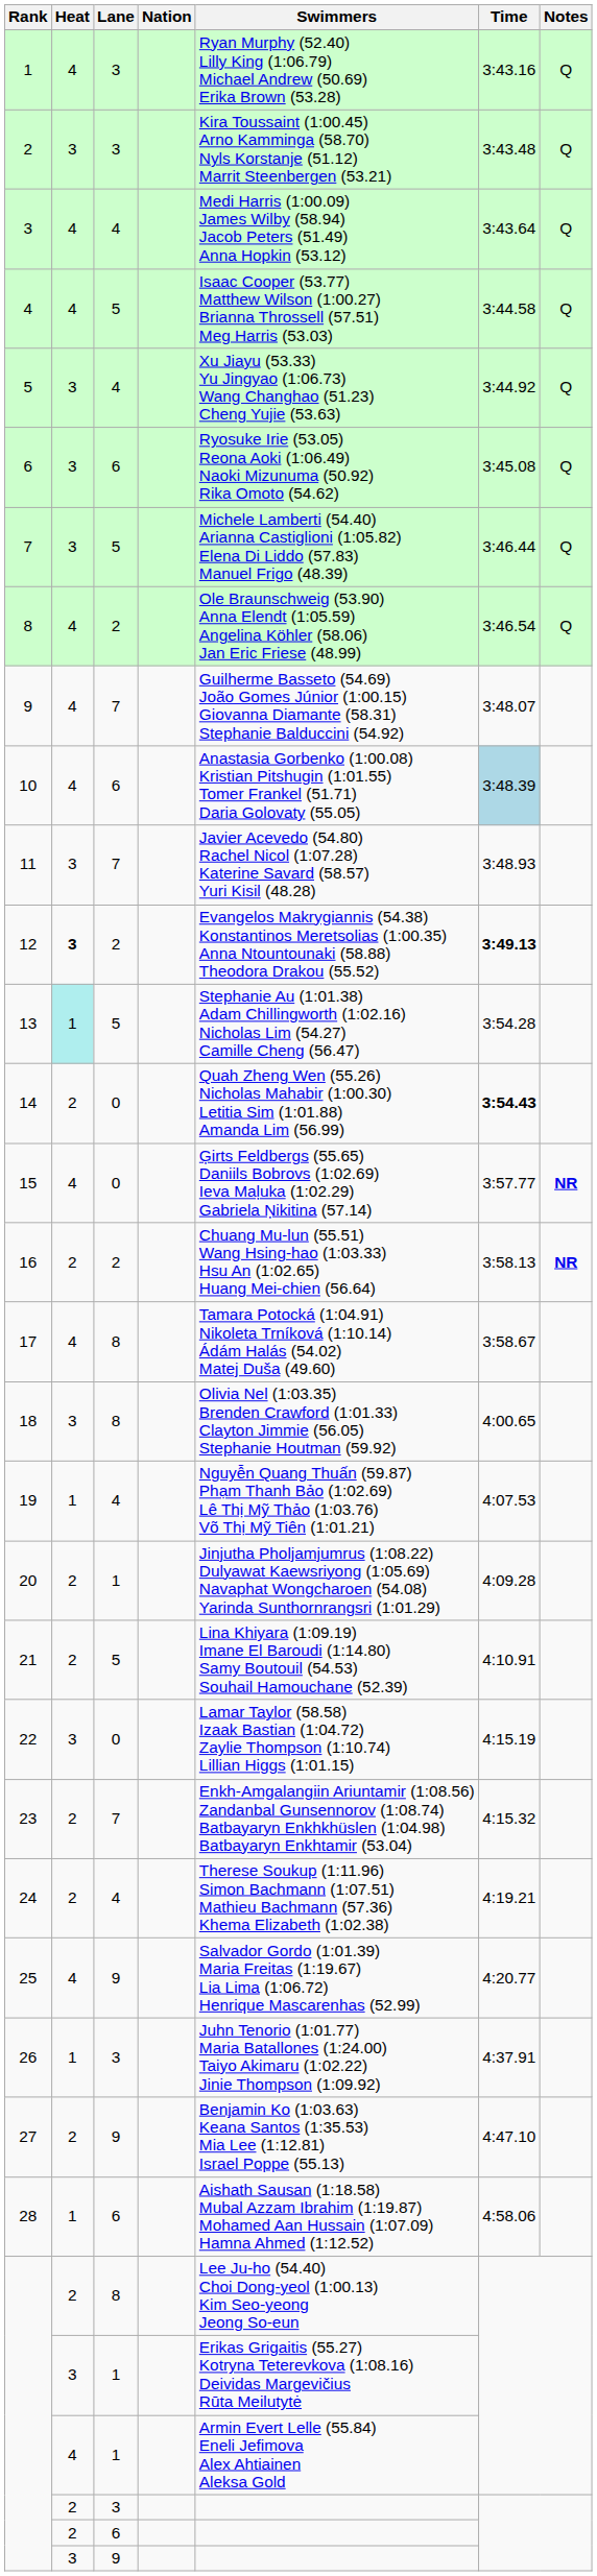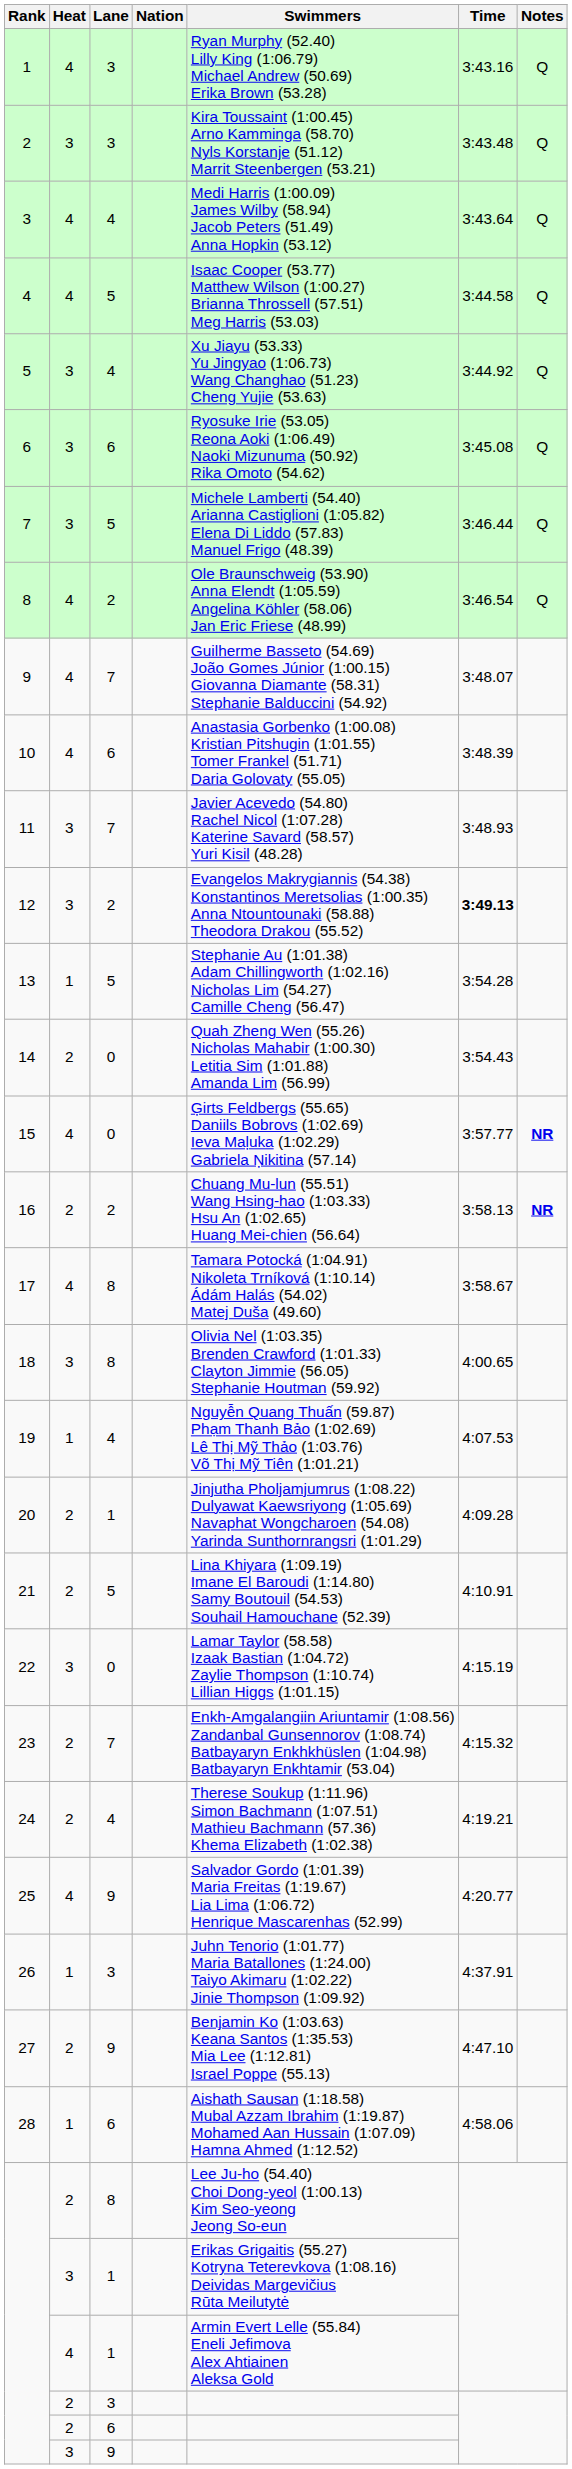10 | Time: lightblue background -> no background
12 | Heat: bold -> normal
13 | Heat: paleturquoise background -> no background
14 | Time: bold -> normal
